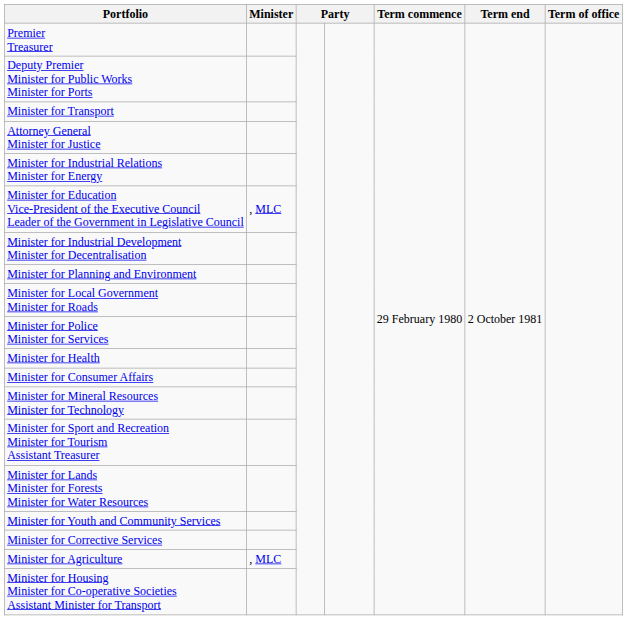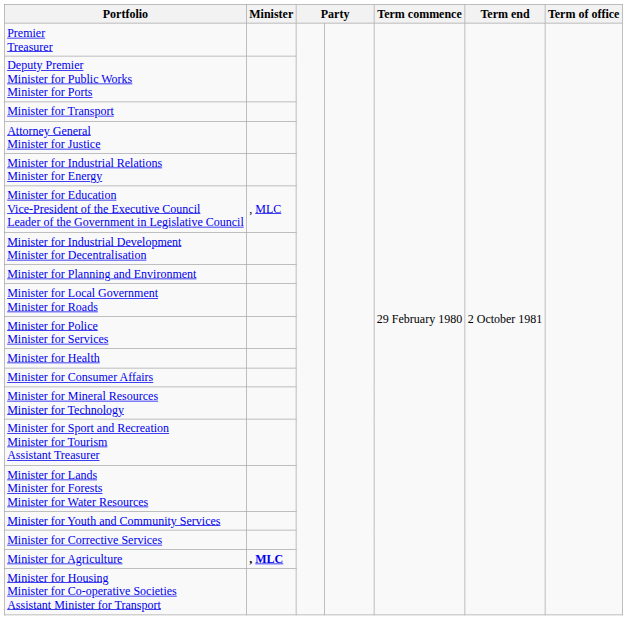Minister for Agriculture | Minister: normal -> bold
